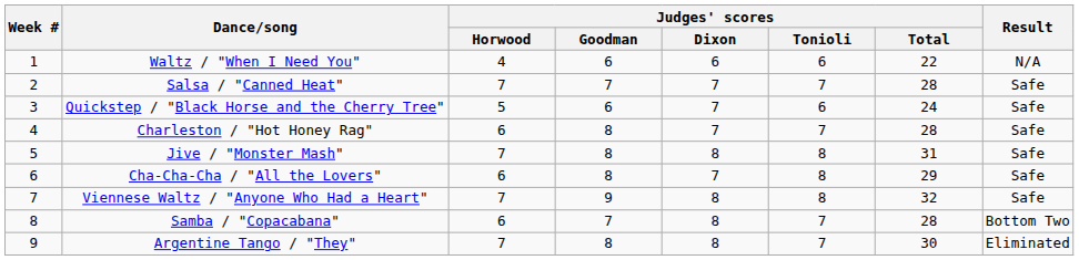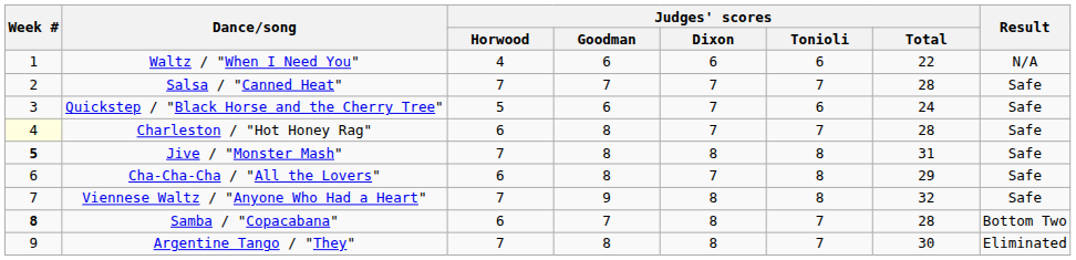Charleston / "Hot Honey Rag" | Week #: no background -> lightyellow background
Jive / "Monster Mash" | Week #: normal -> bold
Samba / "Copacabana" | Week #: normal -> bold
